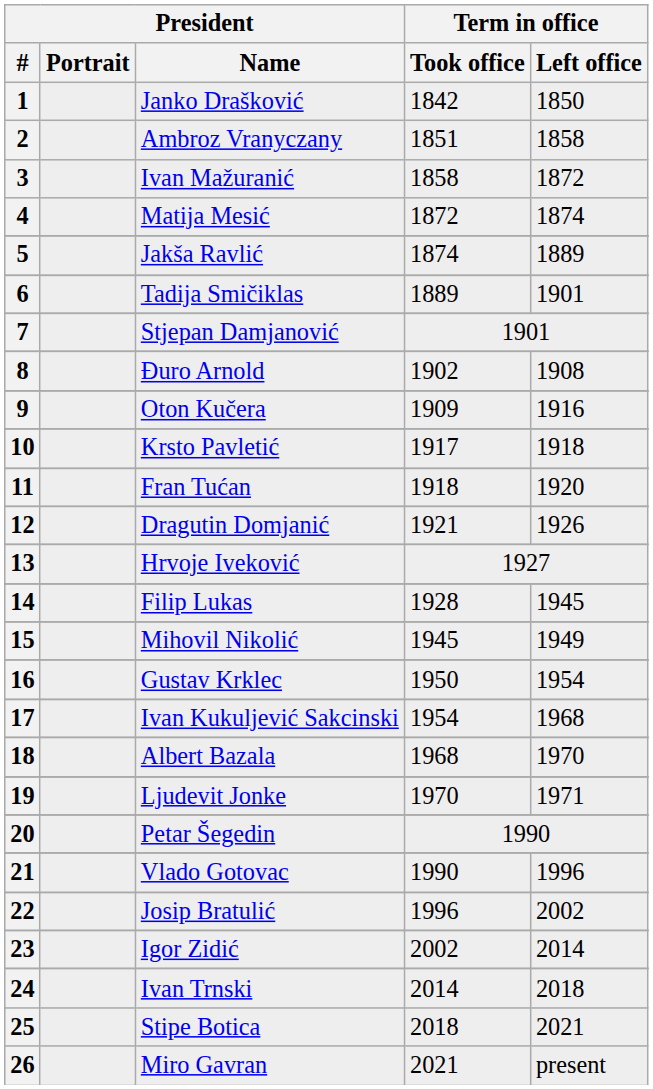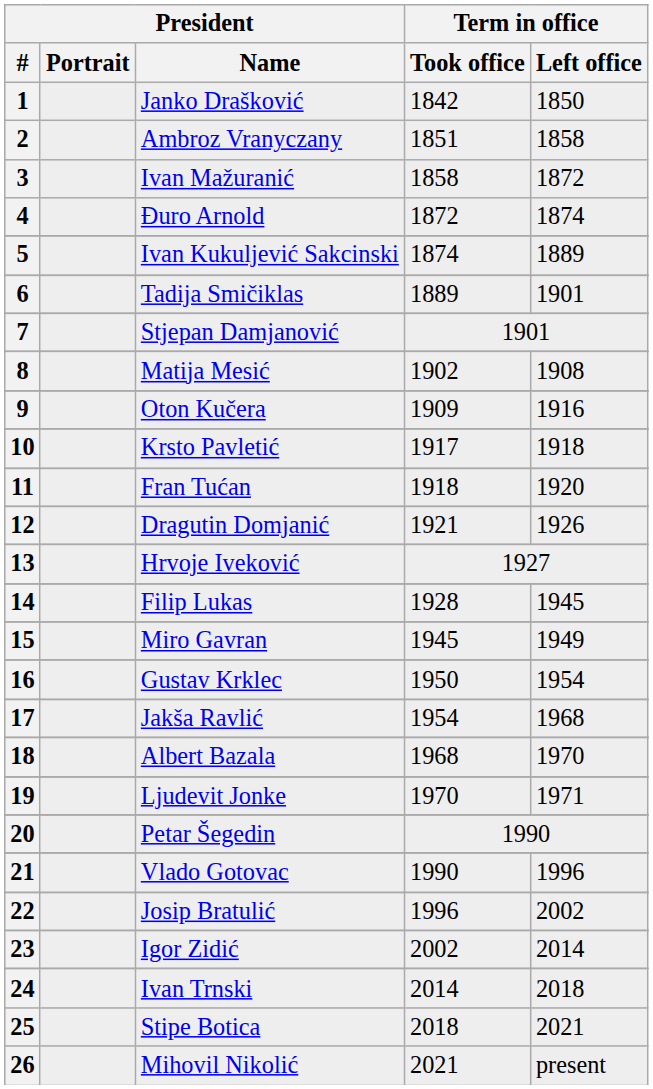4 | President / Name: Matija Mesić -> Đuro Arnold
5 | President / Name: Jakša Ravlić -> Ivan Kukuljević Sakcinski
8 | President / Name: Đuro Arnold -> Matija Mesić
15 | President / Name: Mihovil Nikolić -> Miro Gavran
17 | President / Name: Ivan Kukuljević Sakcinski -> Jakša Ravlić
26 | President / Name: Miro Gavran -> Mihovil Nikolić
